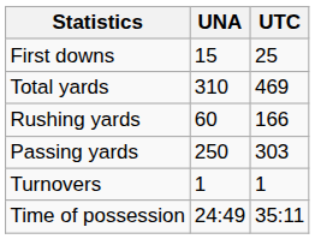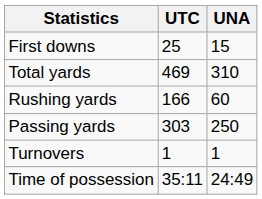columns swapped: UTC <-> UNA
